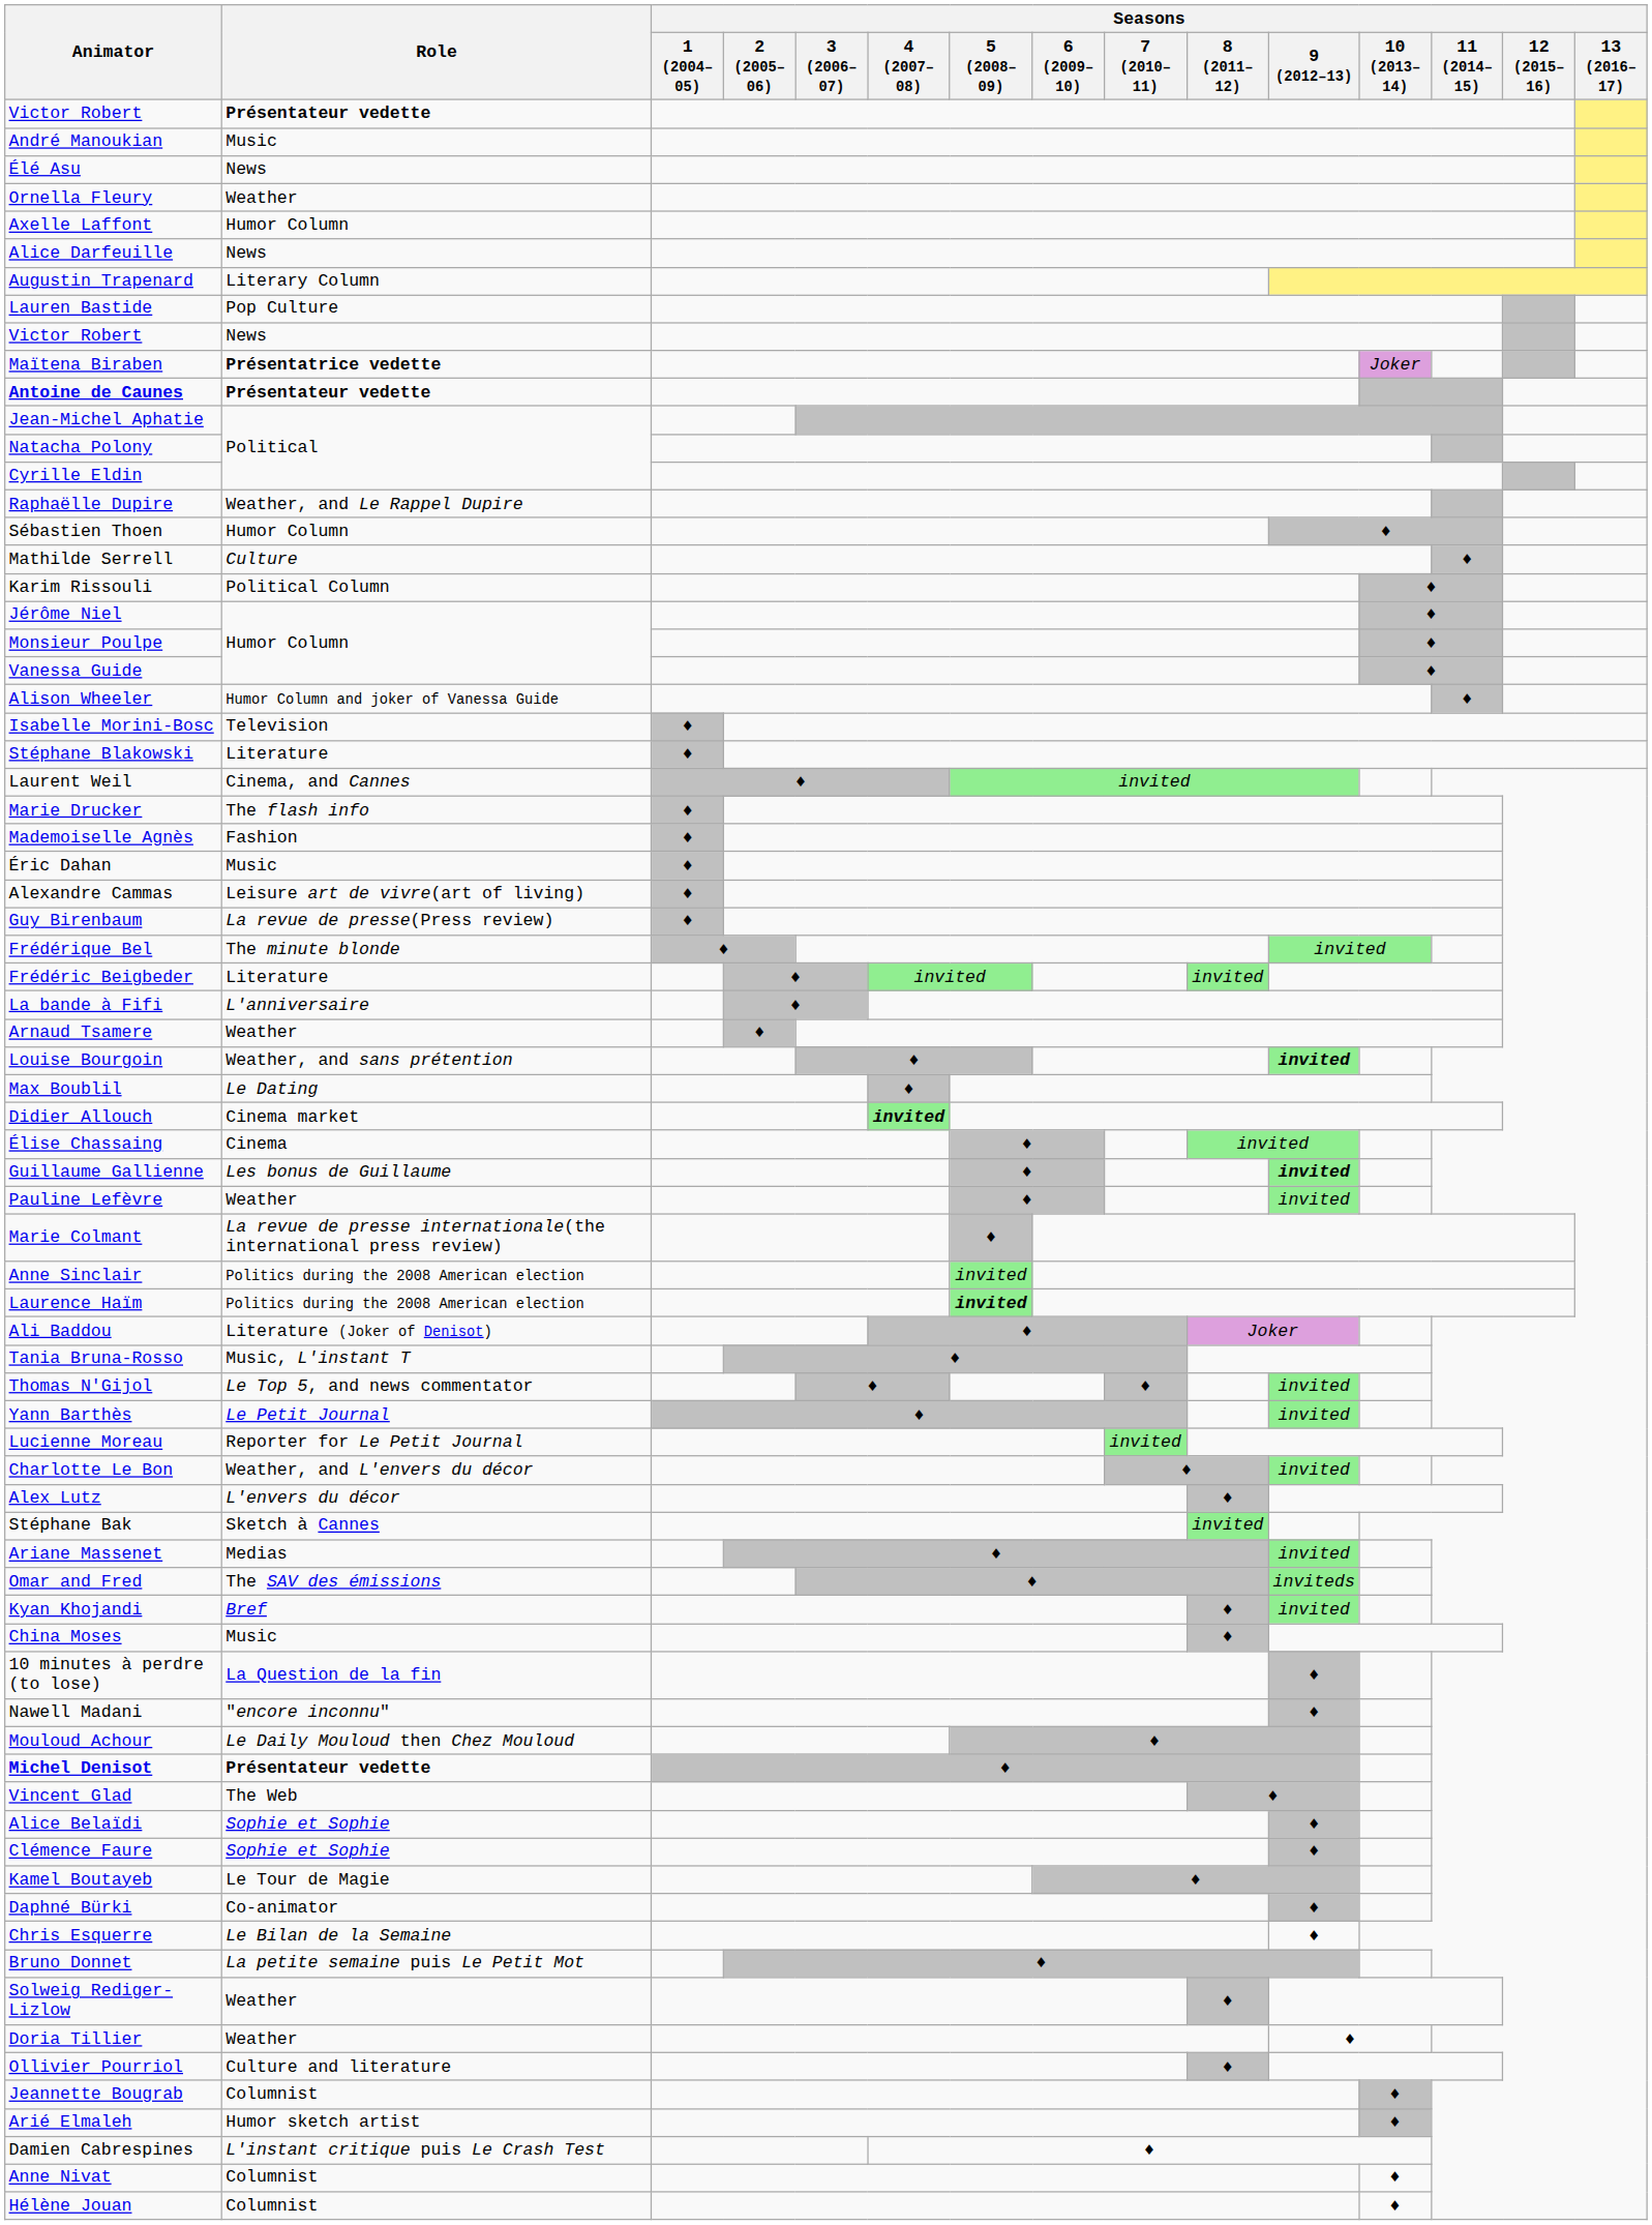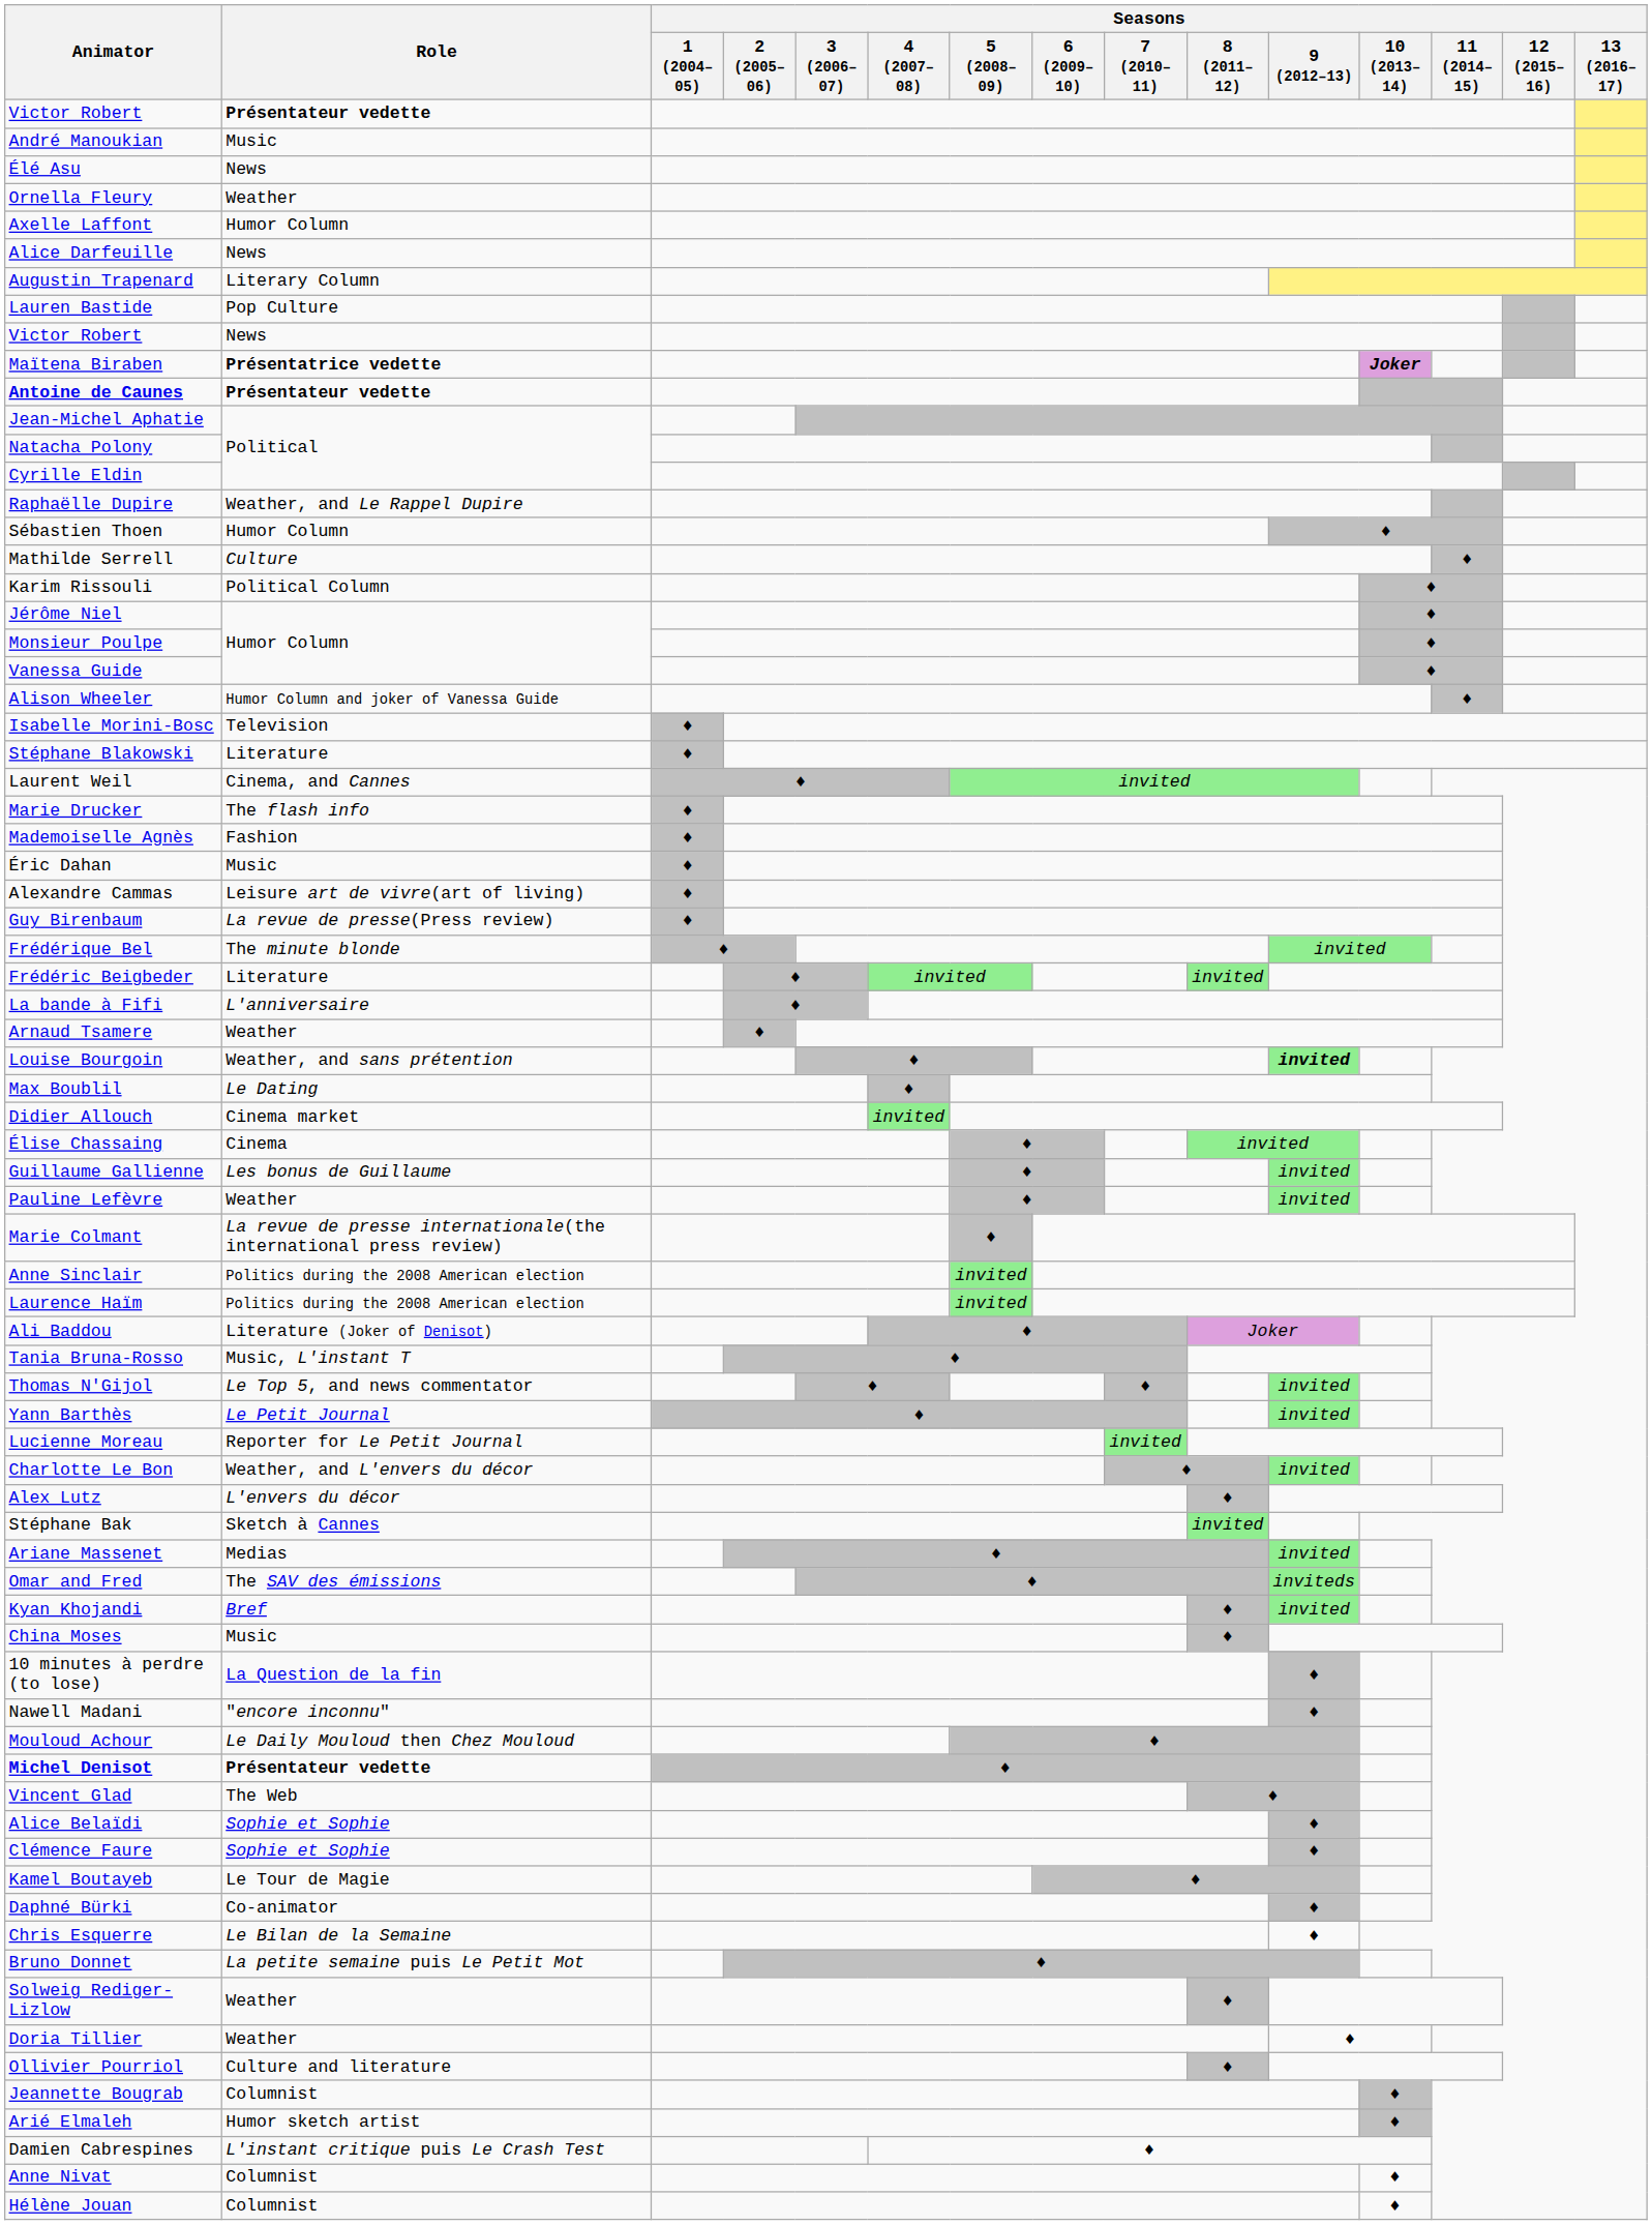Maïtena Biraben | Seasons / 10 (2013–14): normal -> bold
Didier Allouch | Seasons / 4 (2007–08): bold -> normal
Guillaume Gallienne | Seasons / 9 (2012–13): bold -> normal
Laurence Haïm | Seasons / 5 (2008–09): bold -> normal
